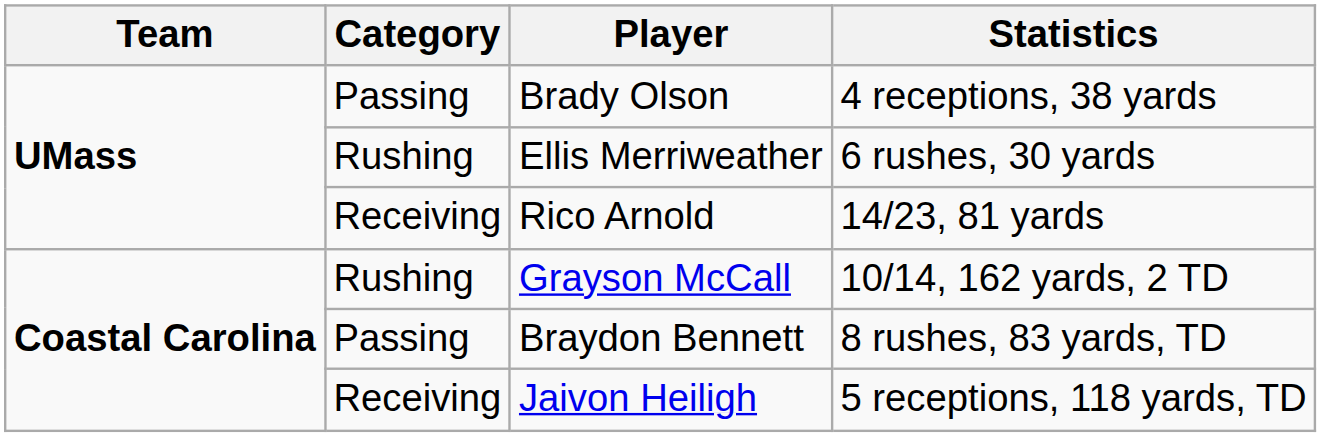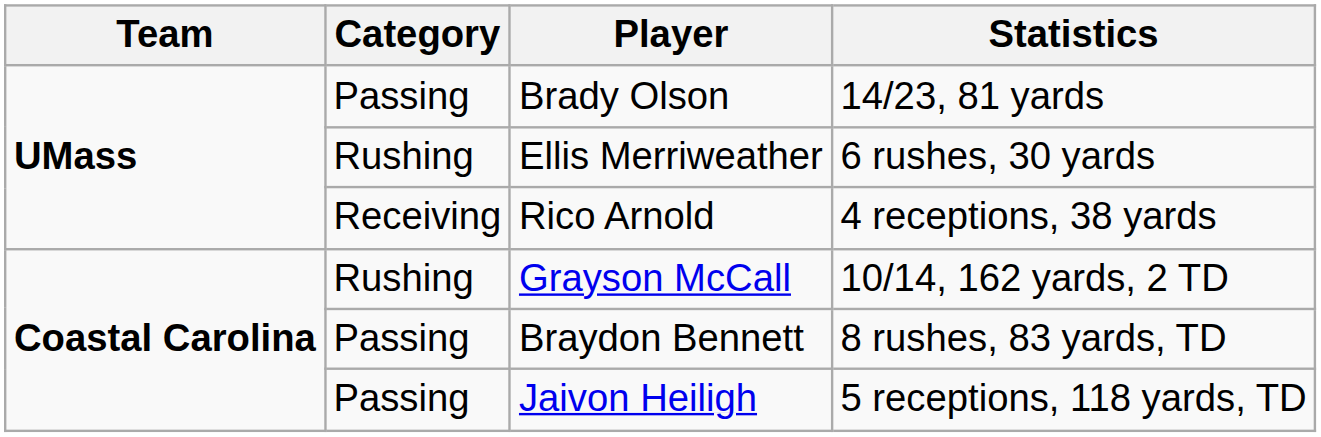Brady Olson | Statistics: 4 receptions, 38 yards -> 14/23, 81 yards
Rico Arnold | Statistics: 14/23, 81 yards -> 4 receptions, 38 yards
Jaivon Heiligh | Category: Receiving -> Passing
